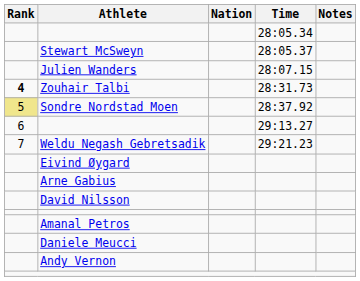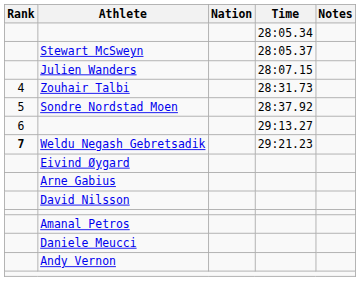Zouhair Talbi | Rank: bold -> normal
Sondre Nordstad Moen | Rank: khaki background -> no background
Weldu Negash Gebretsadik | Rank: normal -> bold
